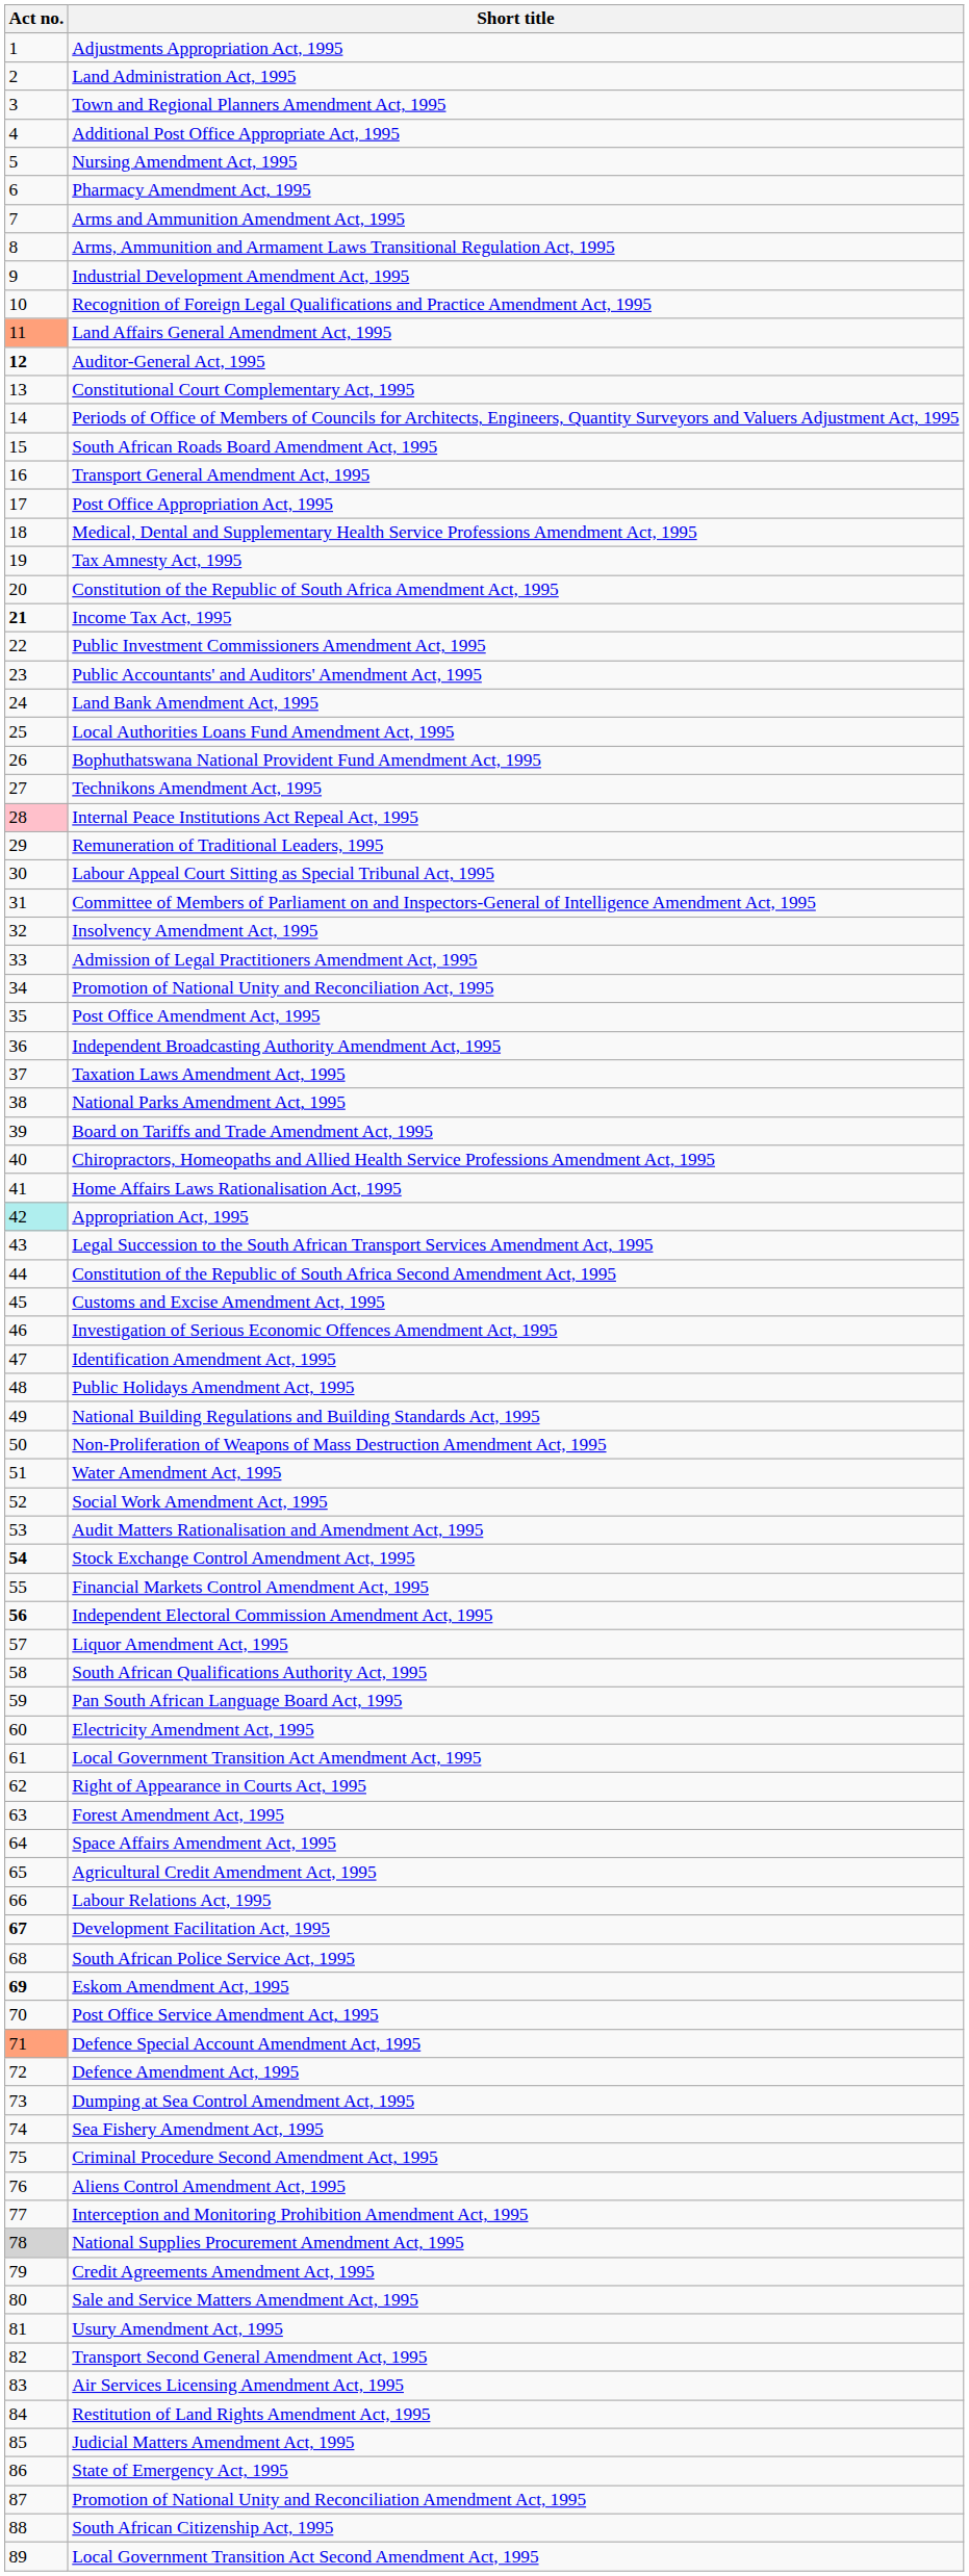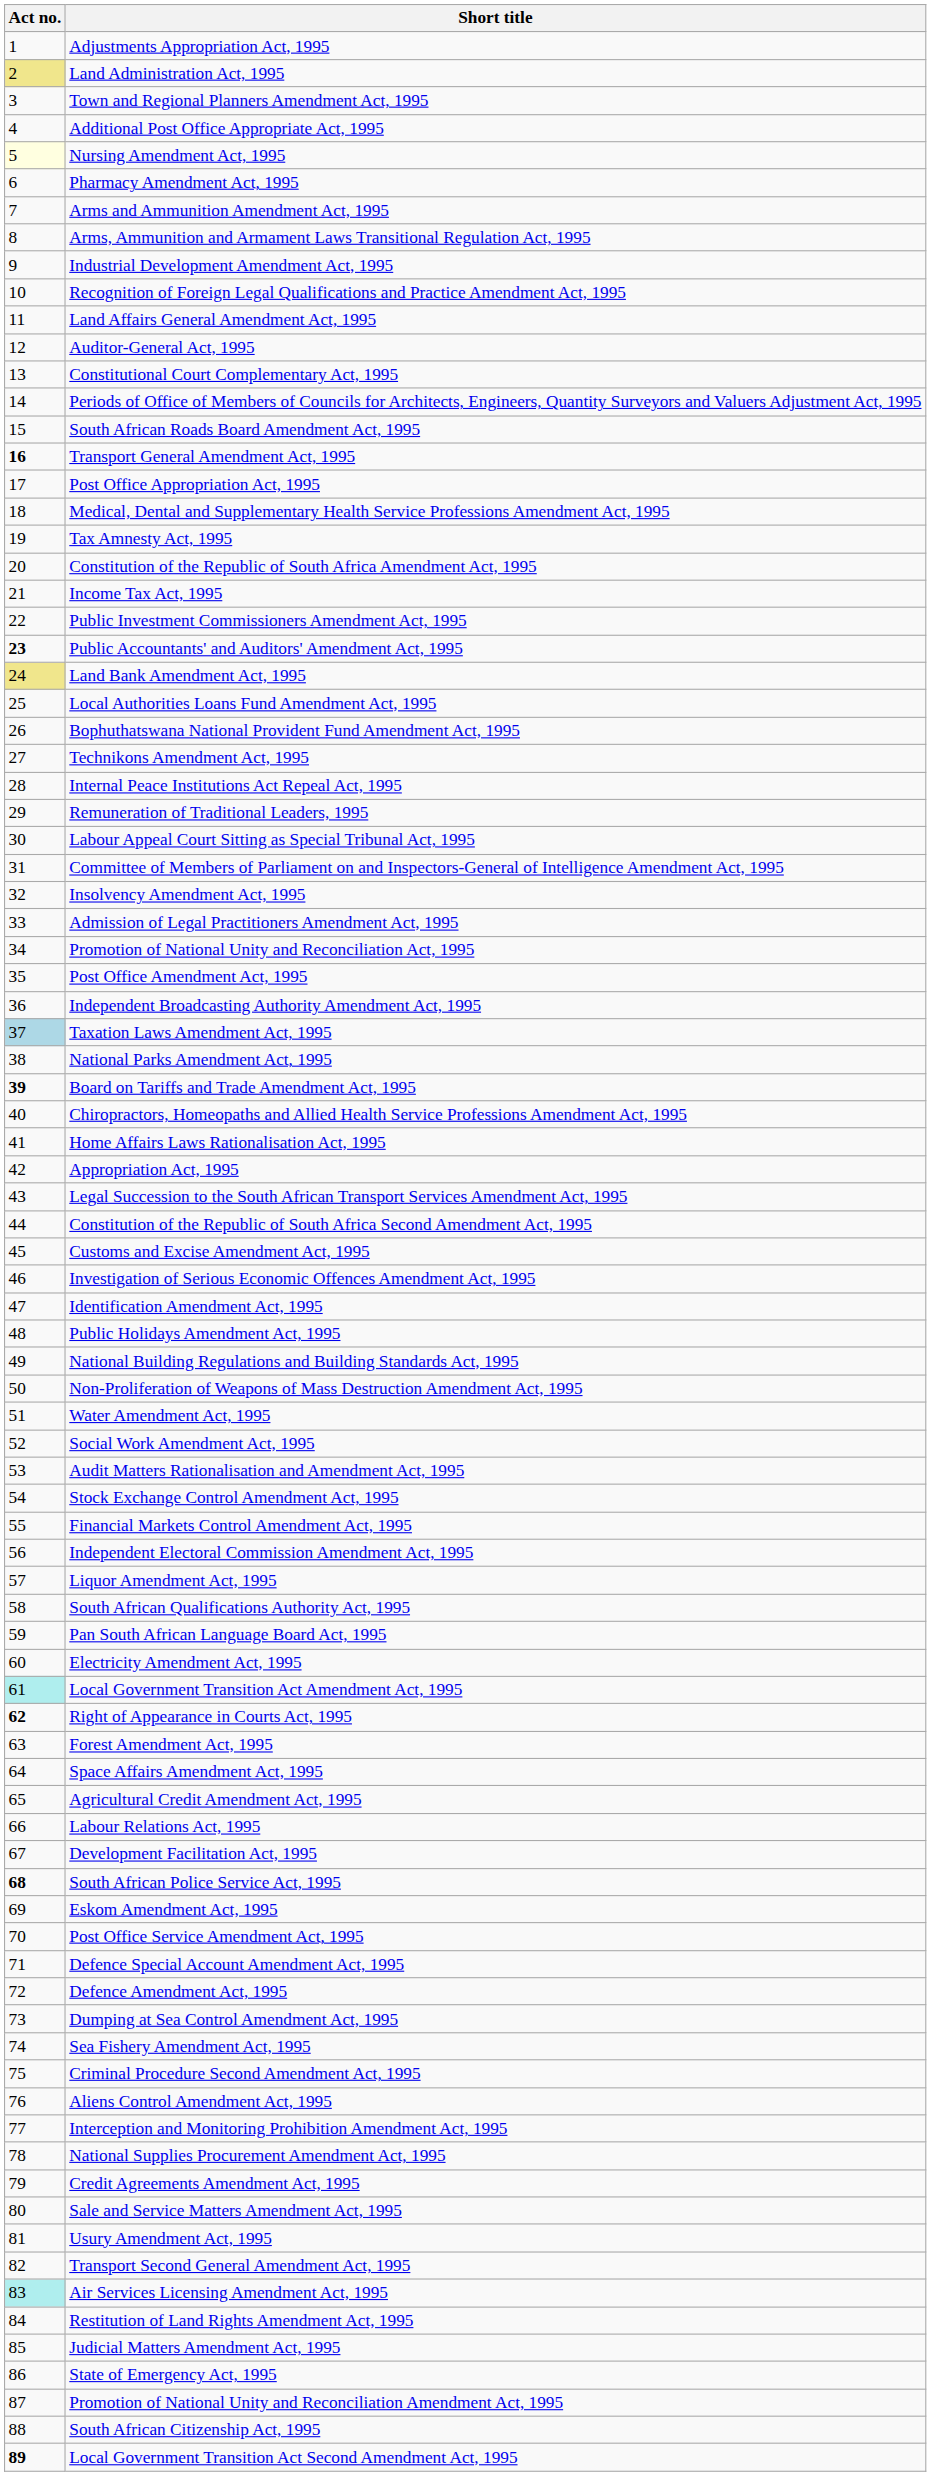Land Administration Act, 1995 | Act no.: no background -> khaki background
Nursing Amendment Act, 1995 | Act no.: no background -> lightyellow background
Land Affairs General Amendment Act, 1995 | Act no.: lightsalmon background -> no background
Auditor-General Act, 1995 | Act no.: bold -> normal
Transport General Amendment Act, 1995 | Act no.: normal -> bold
Income Tax Act, 1995 | Act no.: bold -> normal
Public Accountants' and Auditors' Amendment Act, 1995 | Act no.: normal -> bold
Land Bank Amendment Act, 1995 | Act no.: no background -> khaki background
Internal Peace Institutions Act Repeal Act, 1995 | Act no.: pink background -> no background
Taxation Laws Amendment Act, 1995 | Act no.: no background -> lightblue background
Board on Tariffs and Trade Amendment Act, 1995 | Act no.: normal -> bold
Appropriation Act, 1995 | Act no.: paleturquoise background -> no background
Stock Exchange Control Amendment Act, 1995 | Act no.: bold -> normal
Independent Electoral Commission Amendment Act, 1995 | Act no.: bold -> normal
Local Government Transition Act Amendment Act, 1995 | Act no.: no background -> paleturquoise background
Right of Appearance in Courts Act, 1995 | Act no.: normal -> bold
Development Facilitation Act, 1995 | Act no.: bold -> normal
South African Police Service Act, 1995 | Act no.: normal -> bold
Eskom Amendment Act, 1995 | Act no.: bold -> normal
Defence Special Account Amendment Act, 1995 | Act no.: lightsalmon background -> no background
National Supplies Procurement Amendment Act, 1995 | Act no.: lightgrey background -> no background
Air Services Licensing Amendment Act, 1995 | Act no.: no background -> paleturquoise background
Local Government Transition Act Second Amendment Act, 1995 | Act no.: normal -> bold
